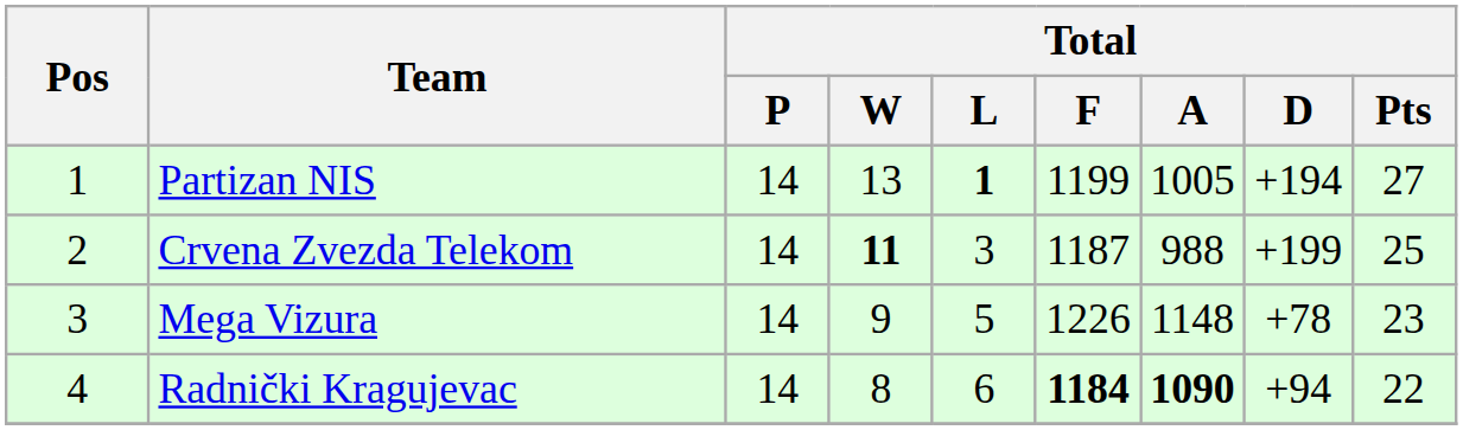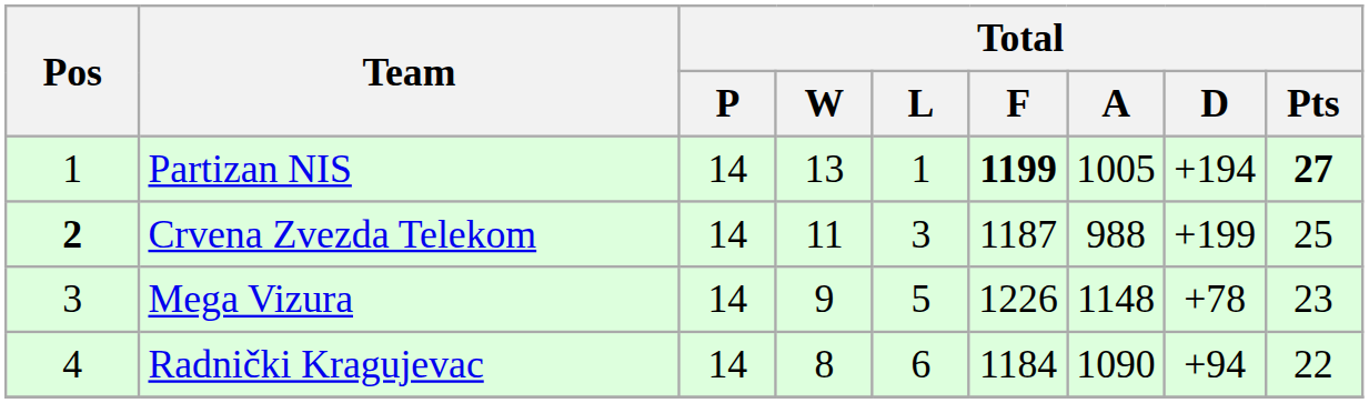Partizan NIS | Total / L: bold -> normal
Partizan NIS | Total / F: normal -> bold
Partizan NIS | Total / Pts: normal -> bold
Crvena Zvezda Telekom | Pos: normal -> bold
Crvena Zvezda Telekom | Total / W: bold -> normal
Radnički Kragujevac | Total / F: bold -> normal
Radnički Kragujevac | Total / A: bold -> normal
